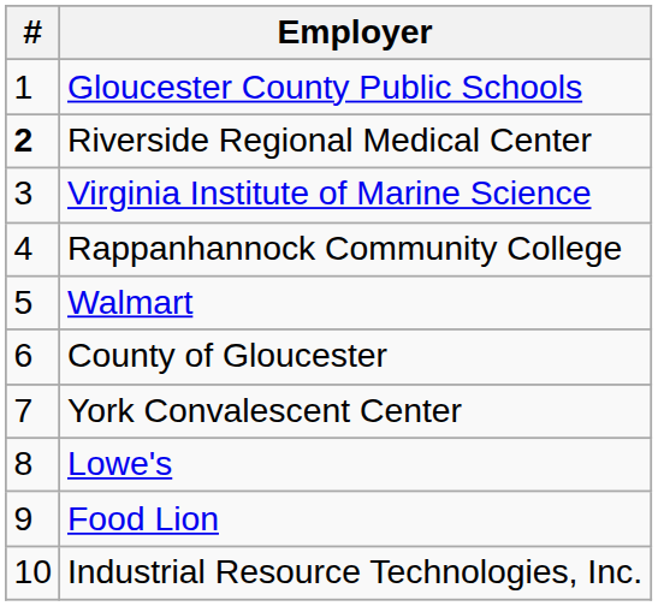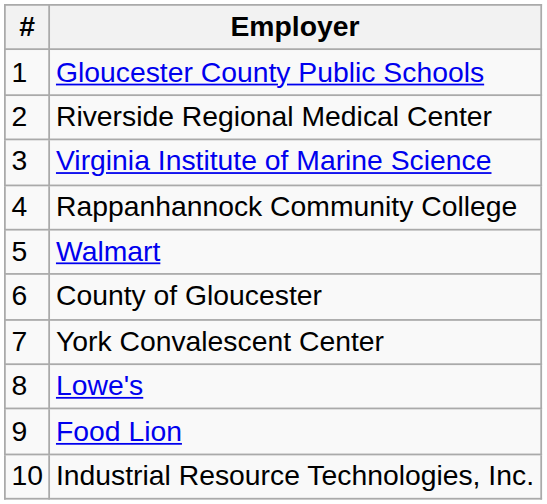Riverside Regional Medical Center | #: bold -> normal
